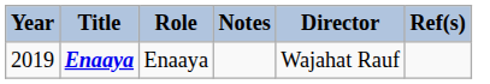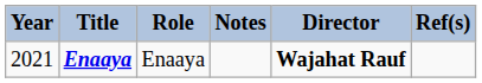row 2 | Year: 2019 -> 2021
row 2 | Director: normal -> bold
